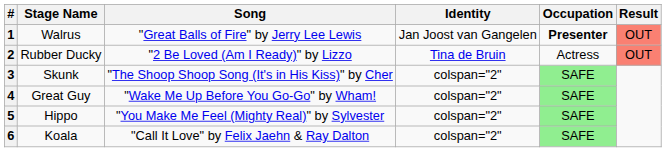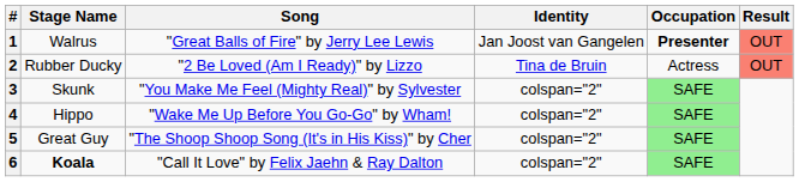3 | Song: "The Shoop Shoop Song (It's in His Kiss)" by Cher -> "You Make Me Feel (Mighty Real)" by Sylvester
4 | Stage Name: Great Guy -> Hippo
5 | Stage Name: Hippo -> Great Guy
5 | Song: "You Make Me Feel (Mighty Real)" by Sylvester -> "The Shoop Shoop Song (It's in His Kiss)" by Cher
6 | Stage Name: normal -> bold
